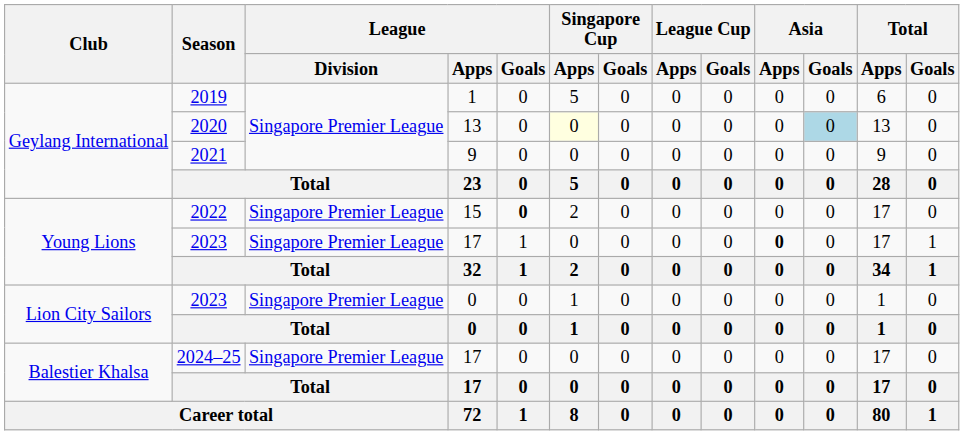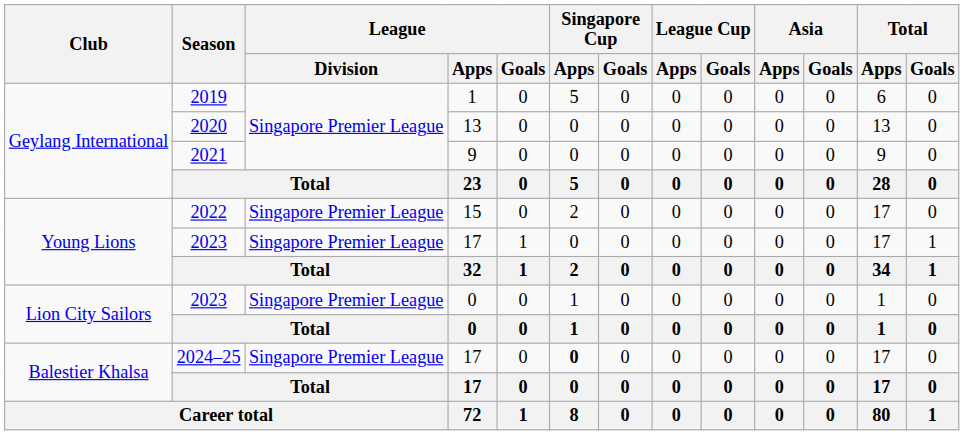2020 | Singapore Cup / Apps: lightyellow background -> no background
2020 | Asia / Goals: lightblue background -> no background
2022 | League / Goals: bold -> normal
2023 / 17 | Asia / Apps: bold -> normal
2024–25 | Singapore Cup / Apps: normal -> bold
